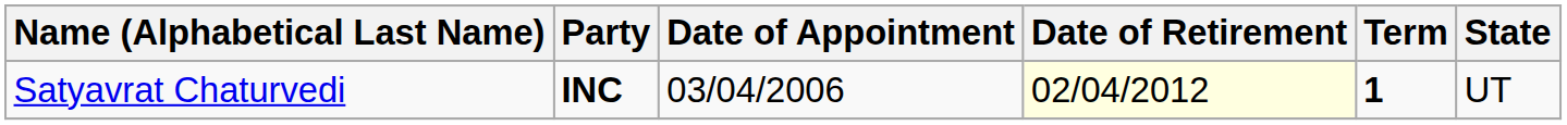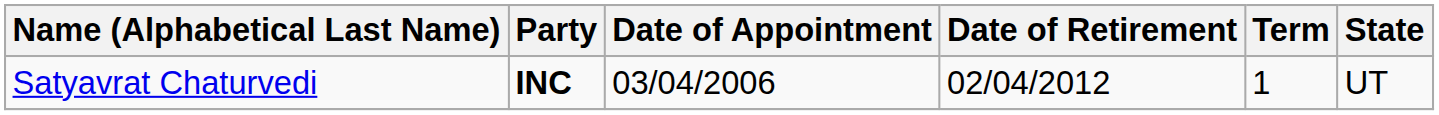Satyavrat Chaturvedi | Date of Retirement: lightyellow background -> no background
Satyavrat Chaturvedi | Term: bold -> normal
